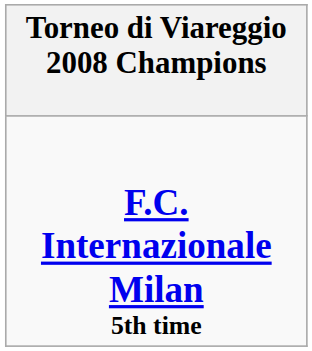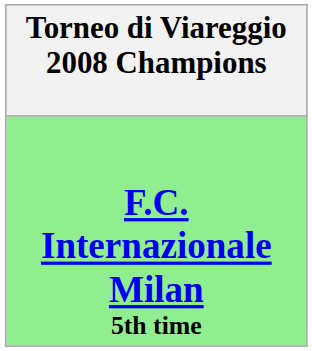row 2 | column 1: no background -> lightgreen background
